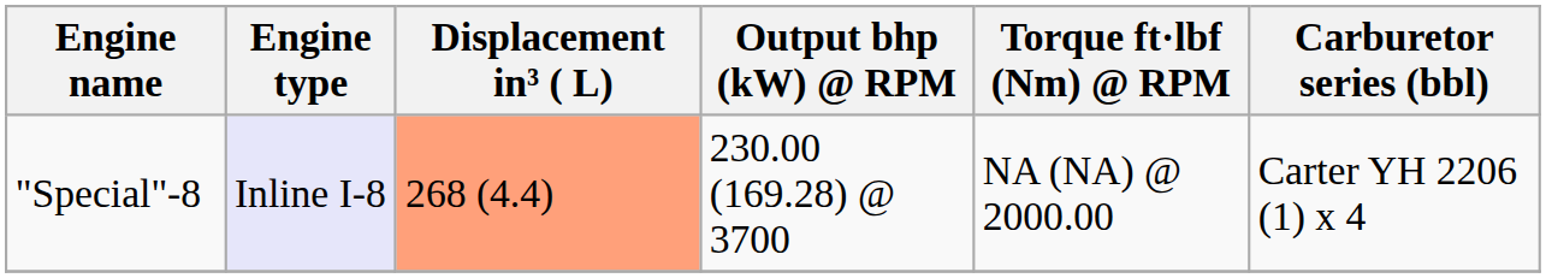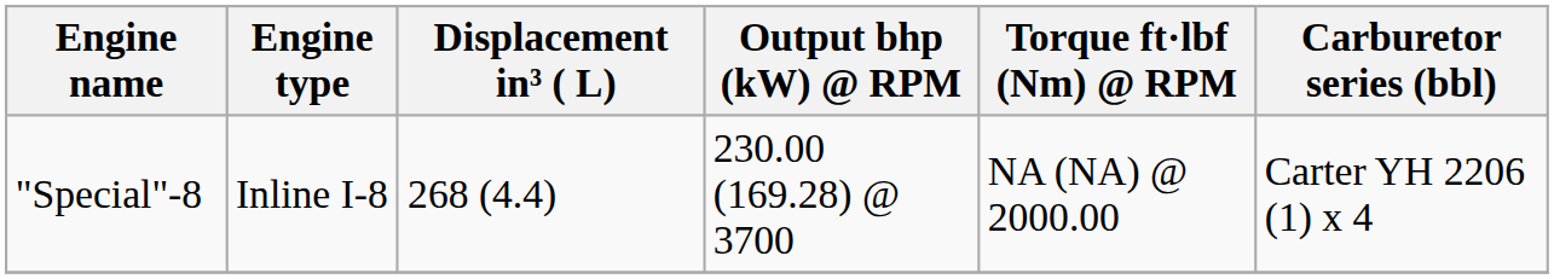"Special"-8 | Engine type: lavender background -> no background
"Special"-8 | Displacement in³ ( L): lightsalmon background -> no background
